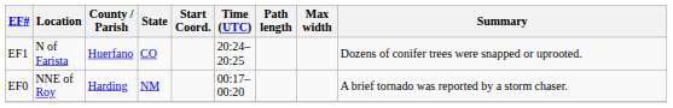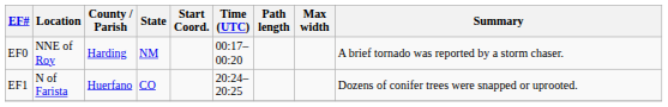rows swapped: EF1 <-> EF0
